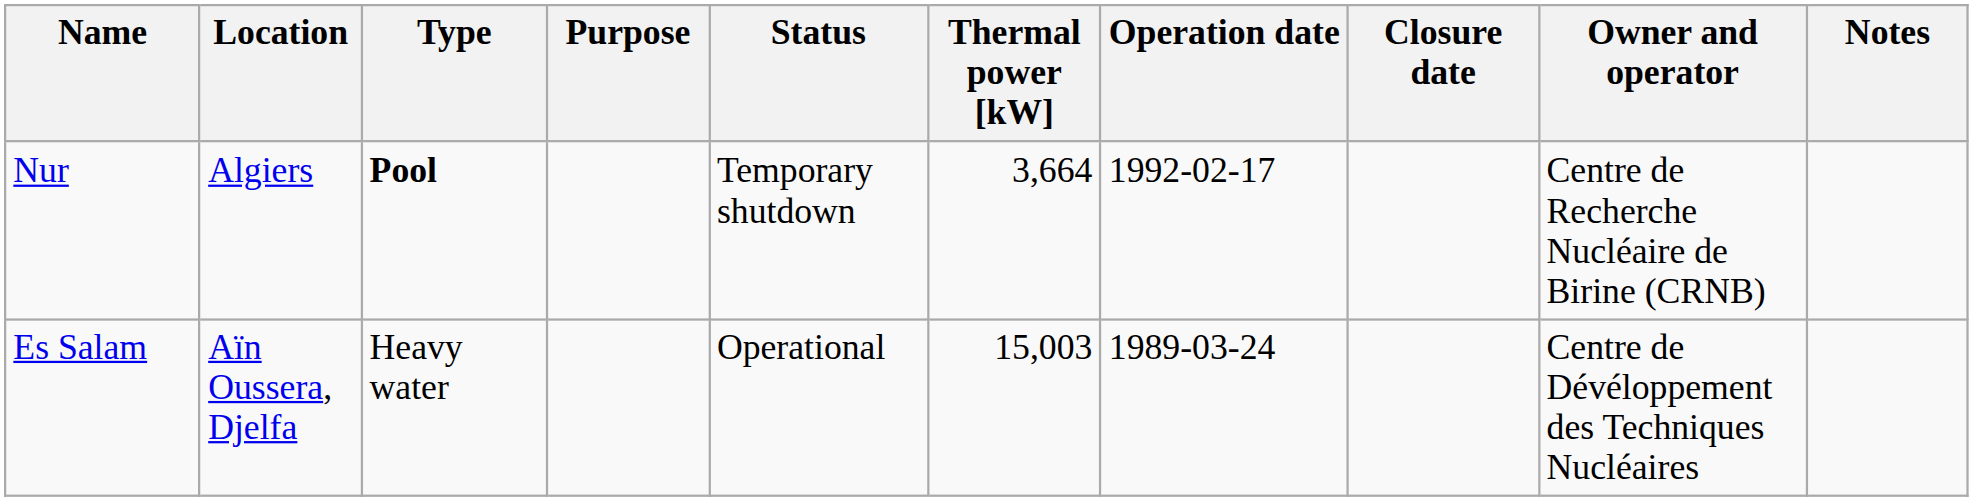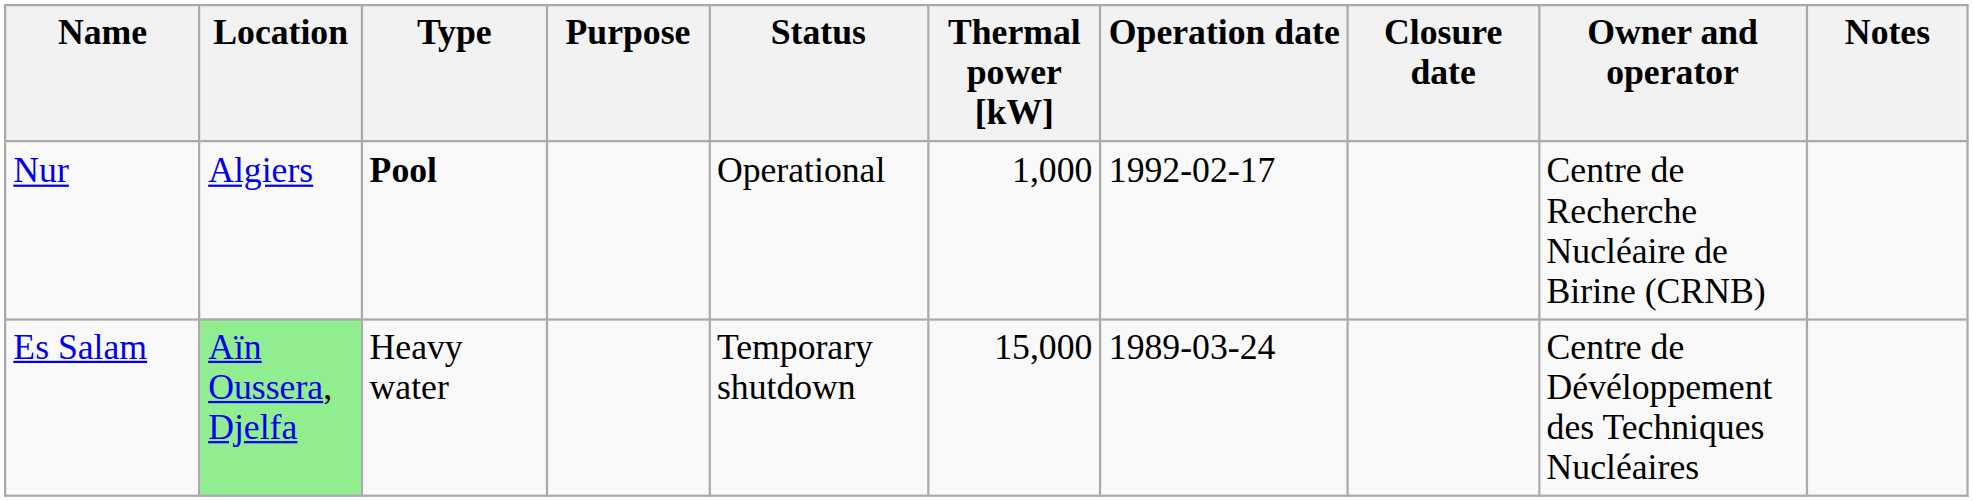Nur | Status: Temporary shutdown -> Operational
Nur | Thermal power [kW]: 3,664 -> 1,000
Es Salam | Location: no background -> lightgreen background
Es Salam | Status: Operational -> Temporary shutdown
Es Salam | Thermal power [kW]: 15,003 -> 15,000
